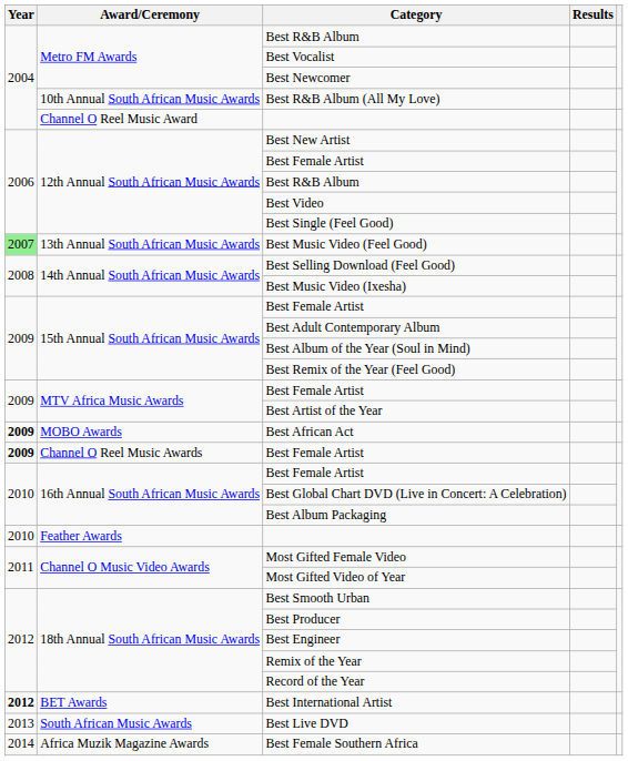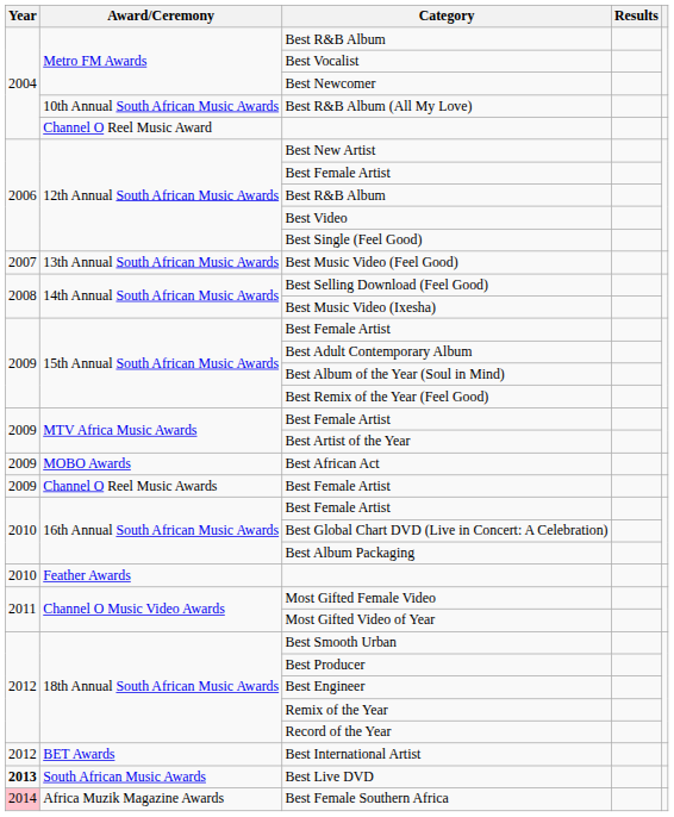Best Music Video (Feel Good) | Year: lightgreen background -> no background
Best African Act | Year: bold -> normal
Channel O Reel Music Awards / Best Female Artist | Year: bold -> normal
Best International Artist | Year: bold -> normal
Best Live DVD | Year: normal -> bold
Best Female Southern Africa | Year: no background -> pink background
